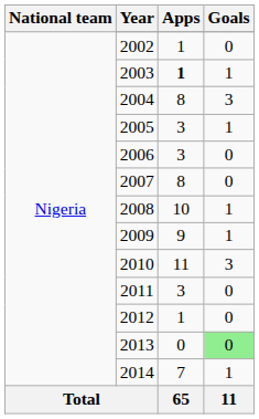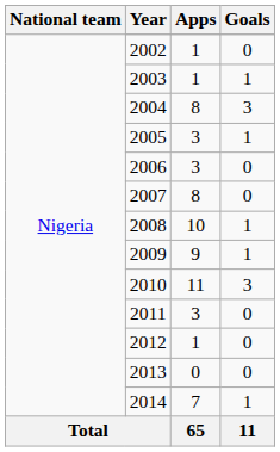2003 | Apps: bold -> normal
2013 | Goals: lightgreen background -> no background
